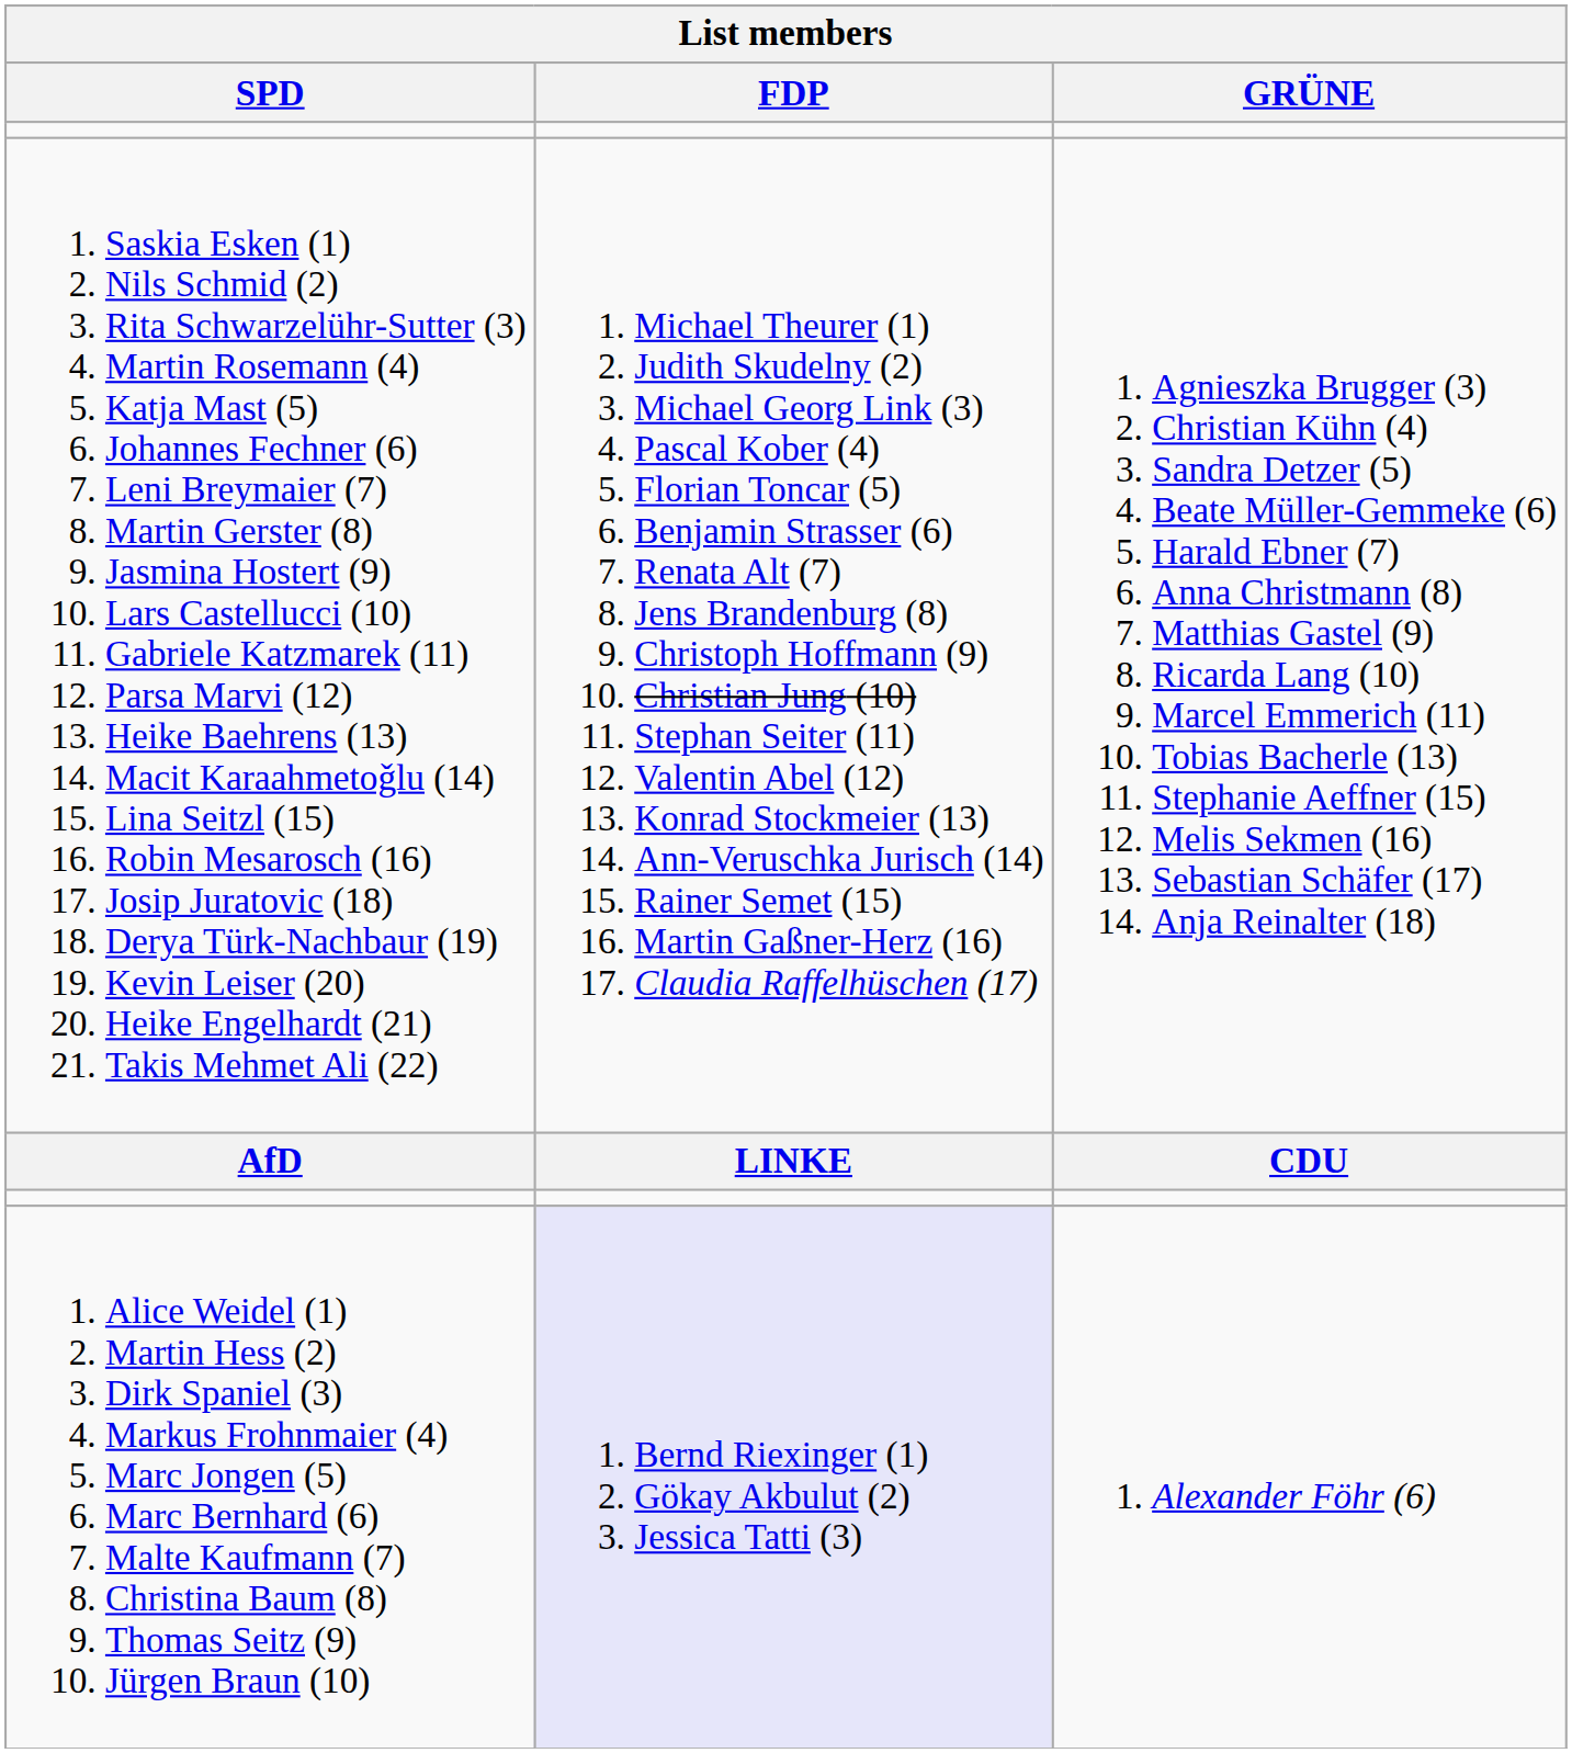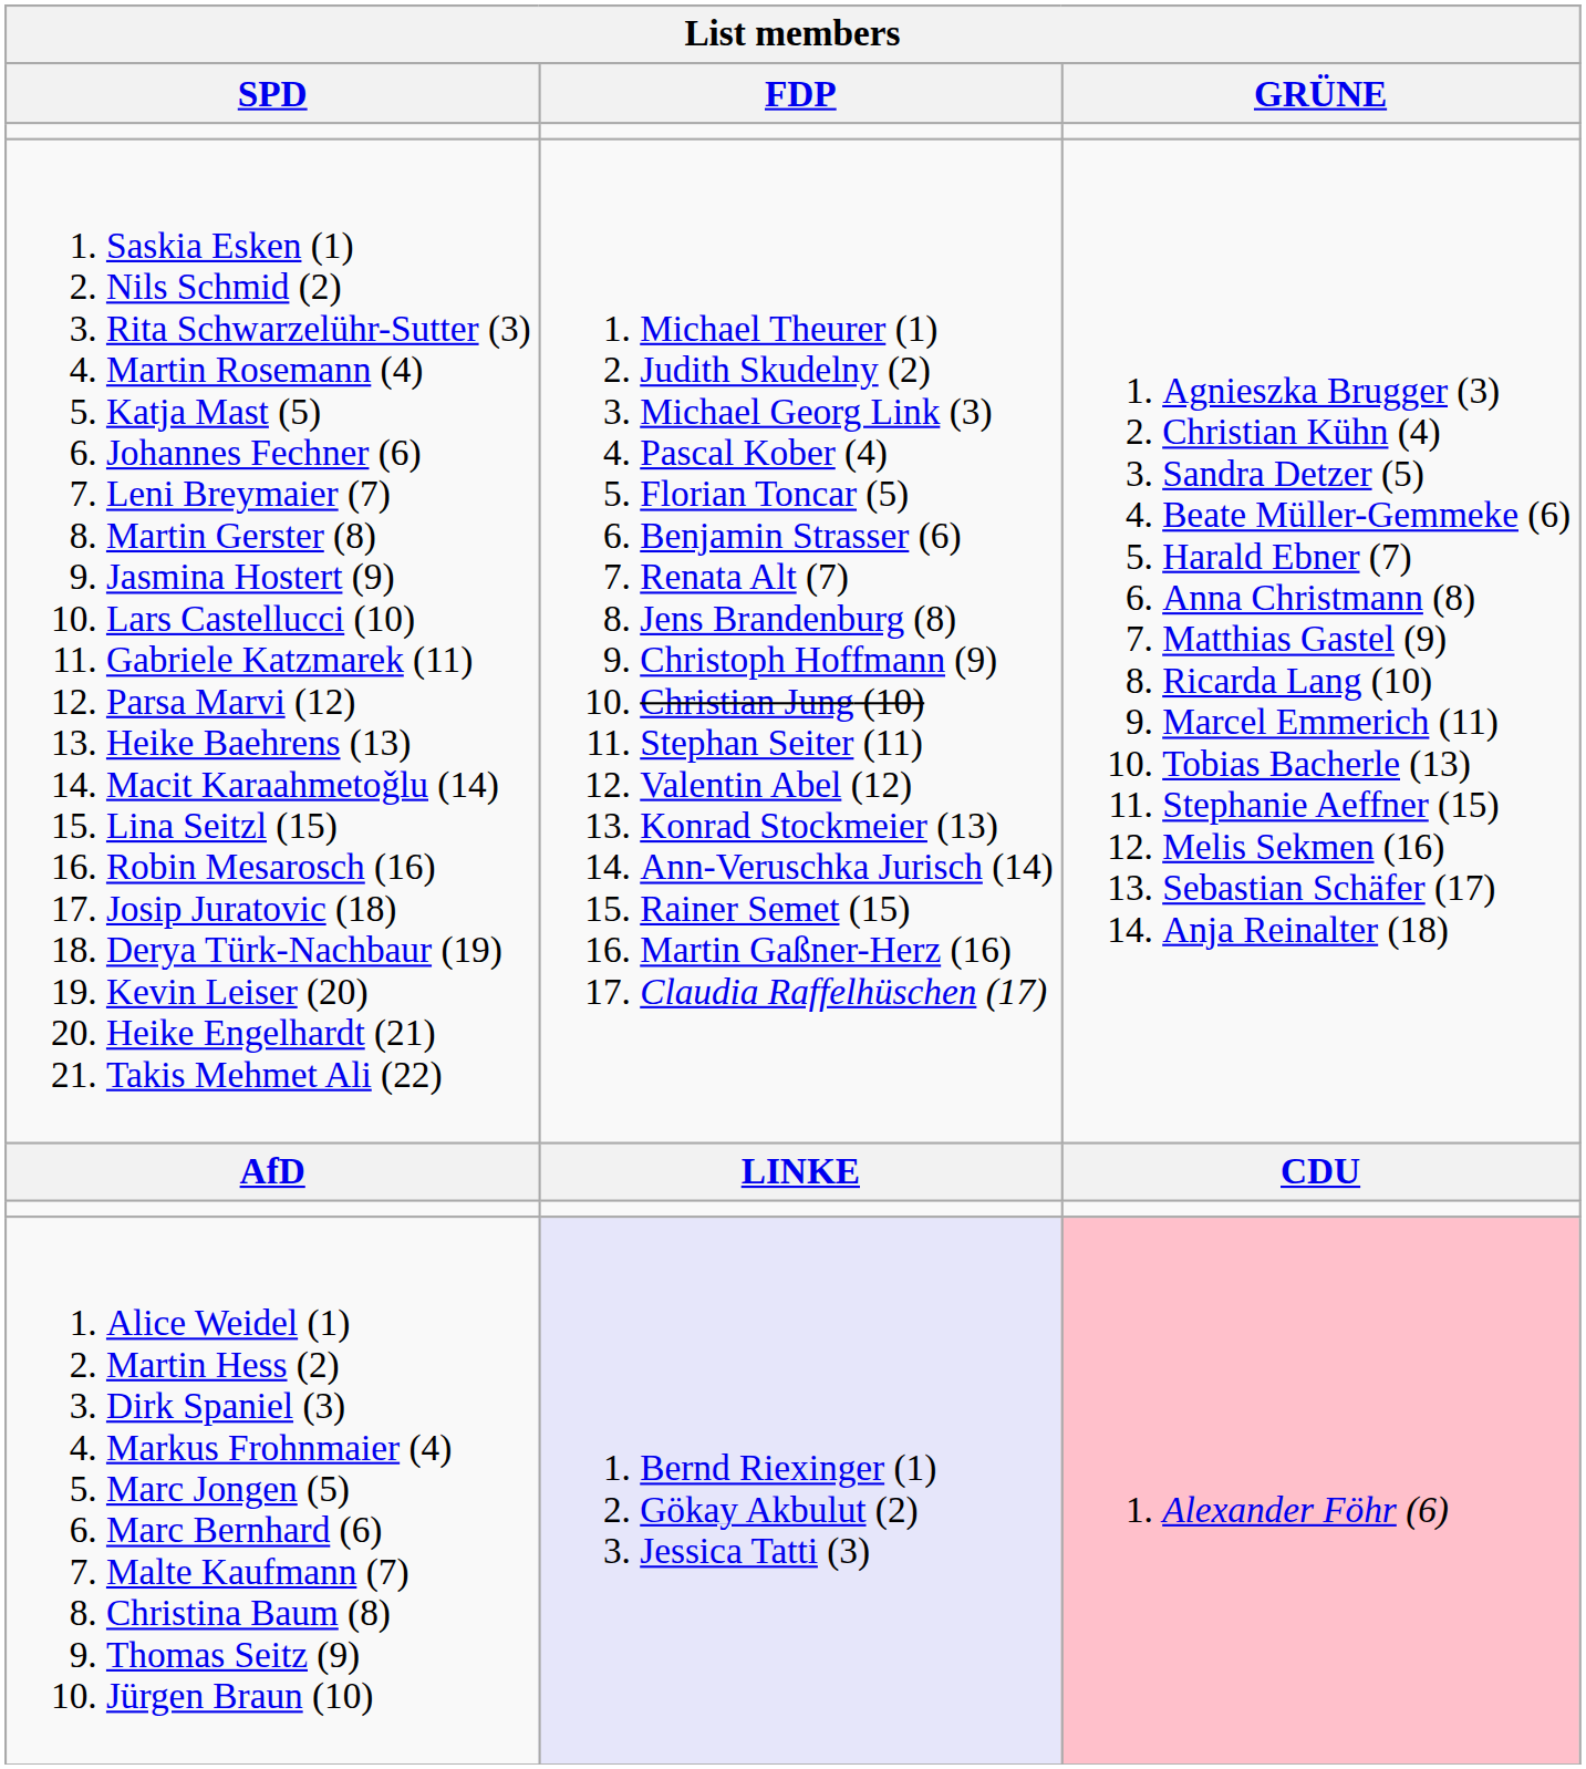row 7 | GRÜNE: no background -> pink background
